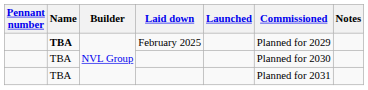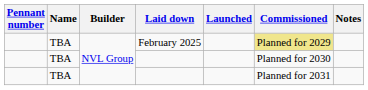February 2025 | Name: bold -> normal
February 2025 | Commissioned: no background -> khaki background
